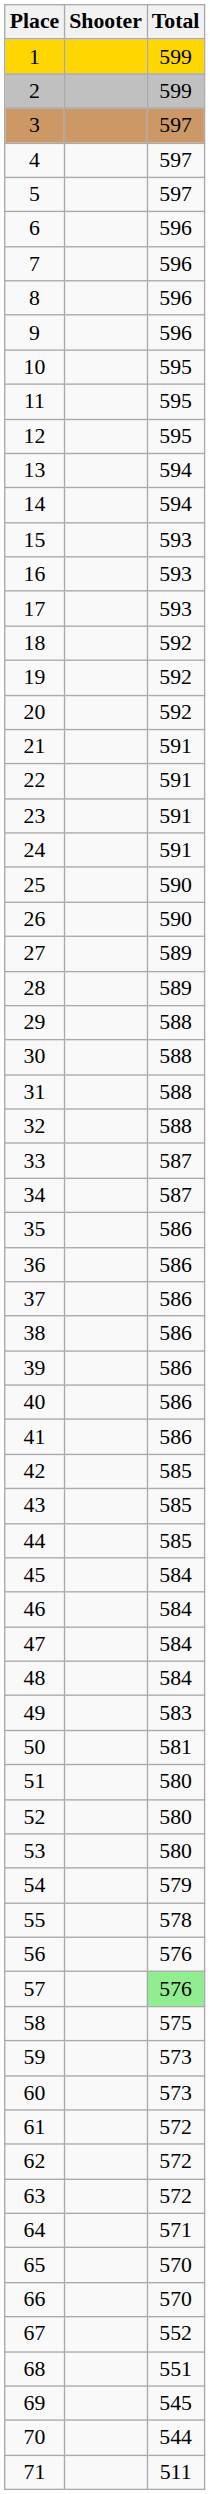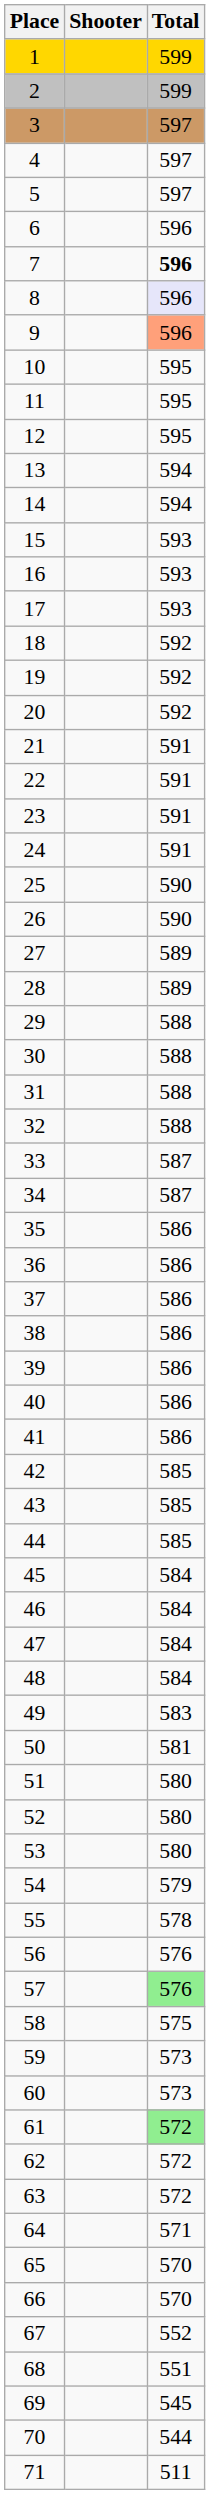7 | Total: normal -> bold
8 | Total: no background -> lavender background
9 | Total: no background -> lightsalmon background
61 | Total: no background -> lightgreen background
